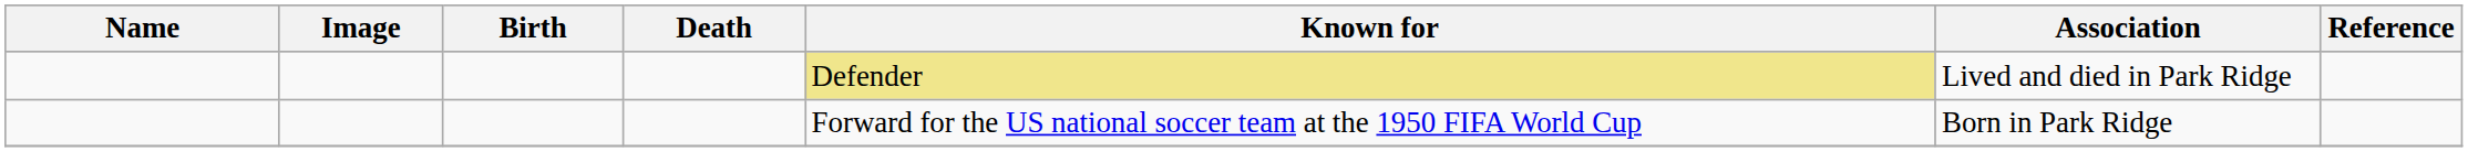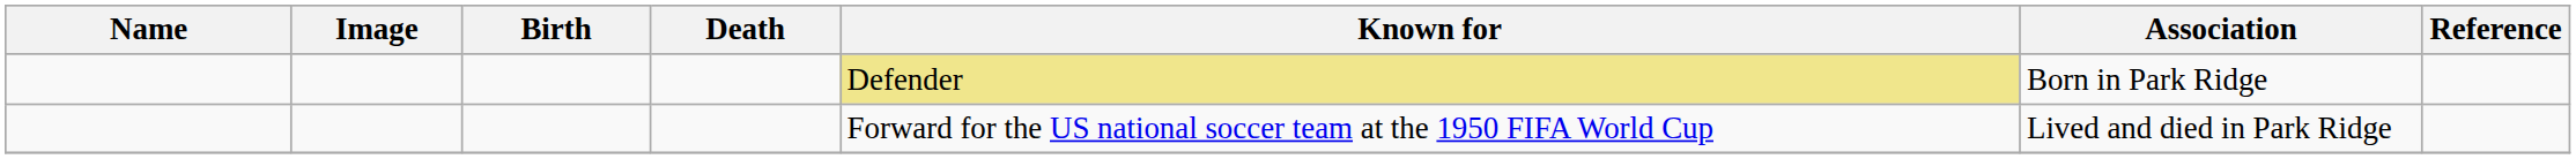row 2 | Association: Lived and died in Park Ridge -> Born in Park Ridge
row 3 | Association: Born in Park Ridge -> Lived and died in Park Ridge
